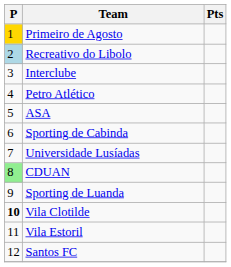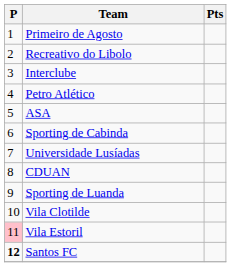Primeiro de Agosto | P: gold background -> no background
Recreativo do Libolo | P: lightblue background -> no background
CDUAN | P: lightgreen background -> no background
Vila Clotilde | P: bold -> normal
Vila Estoril | P: no background -> pink background
Santos FC | P: normal -> bold
